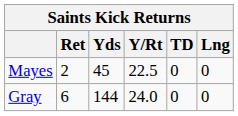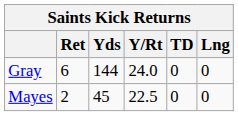rows swapped: Gray <-> Mayes
